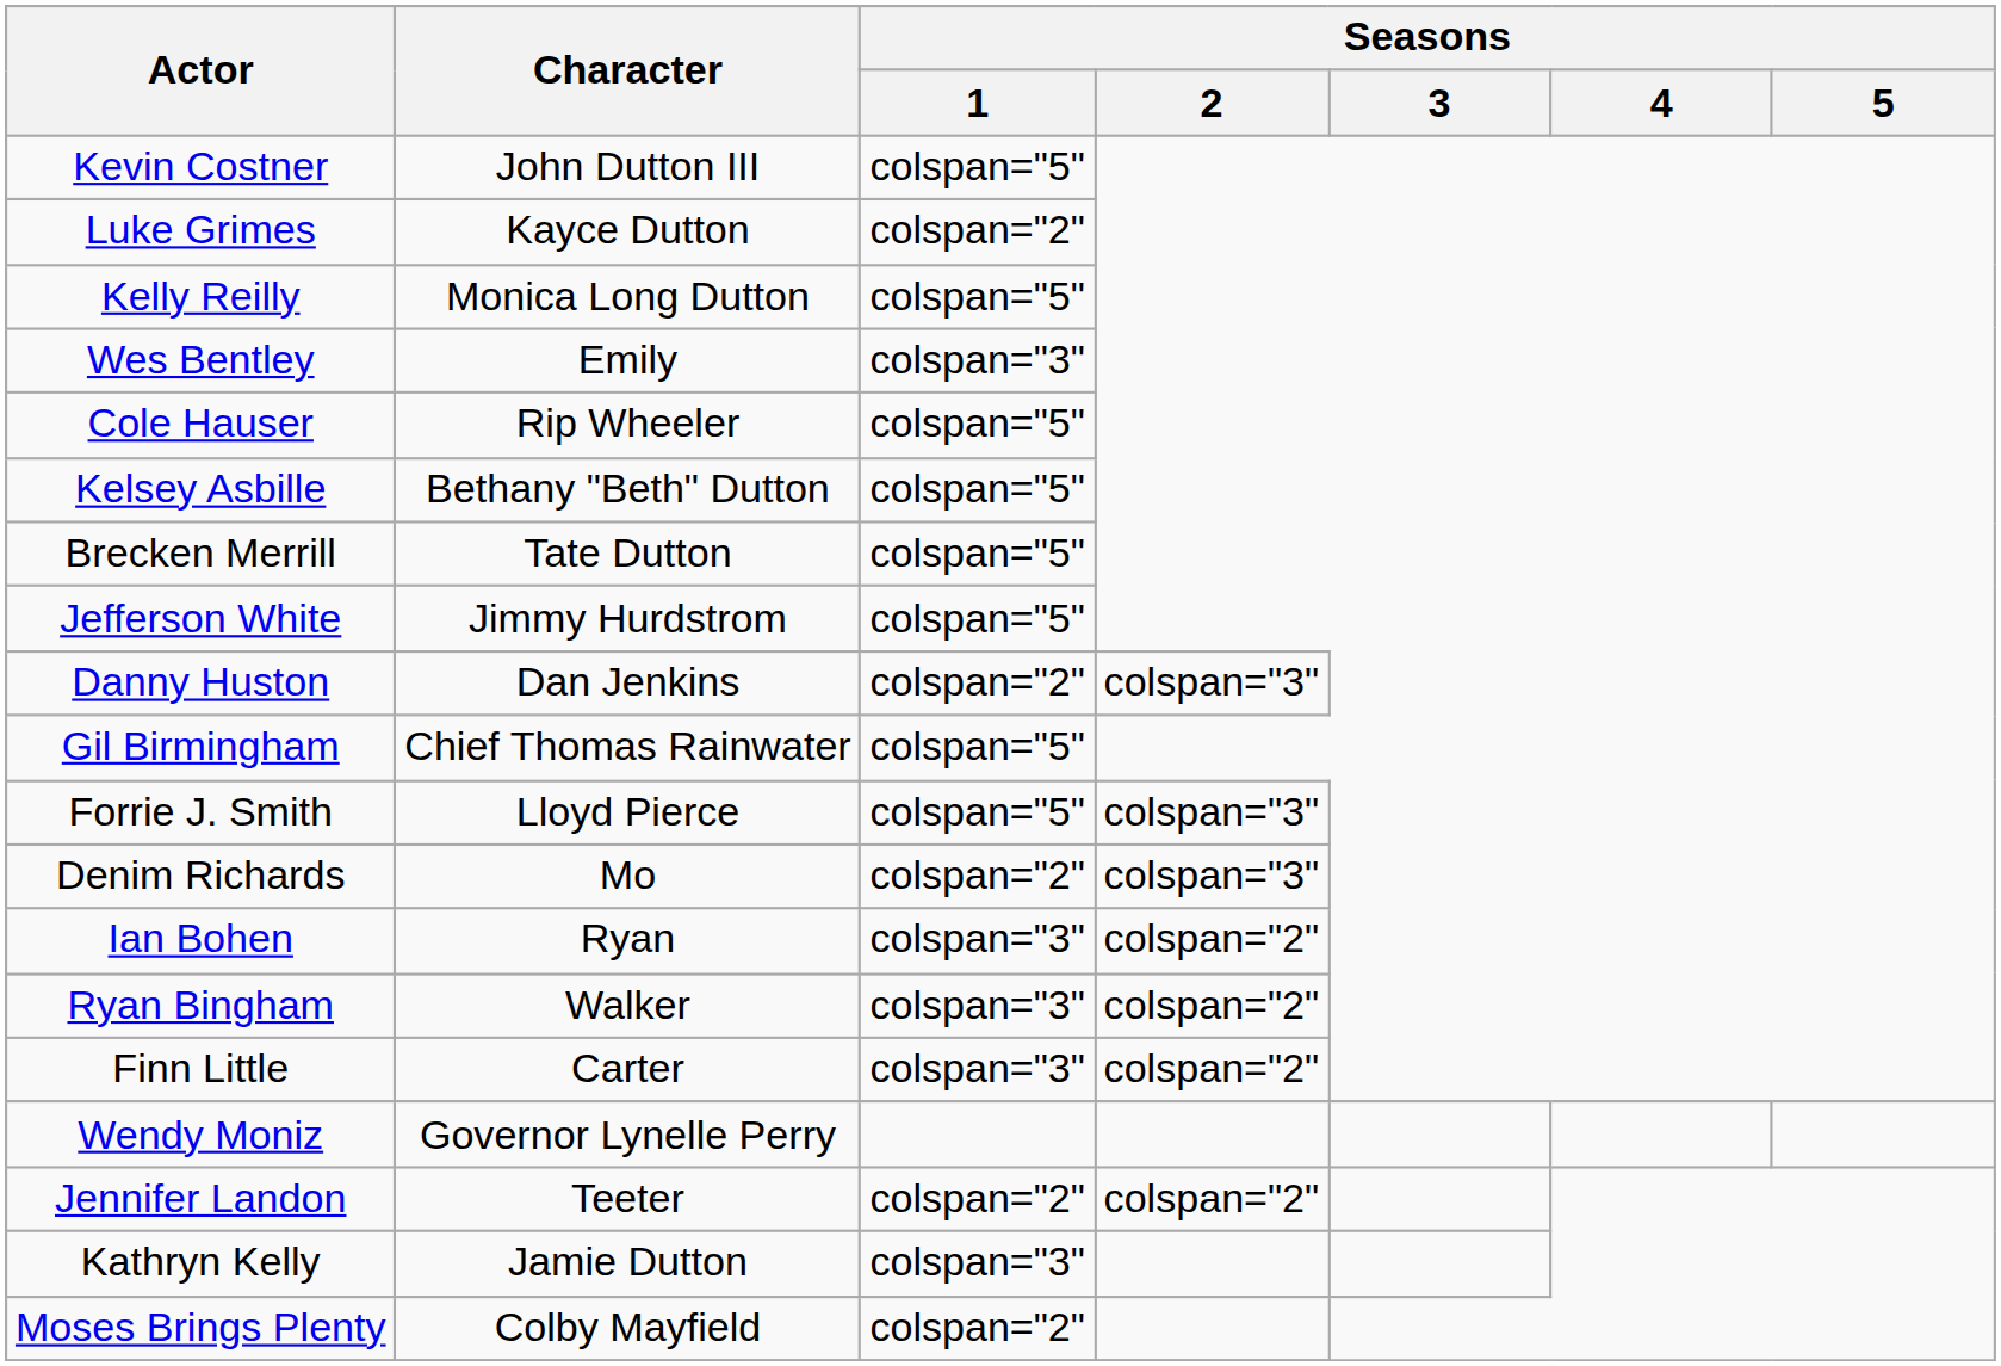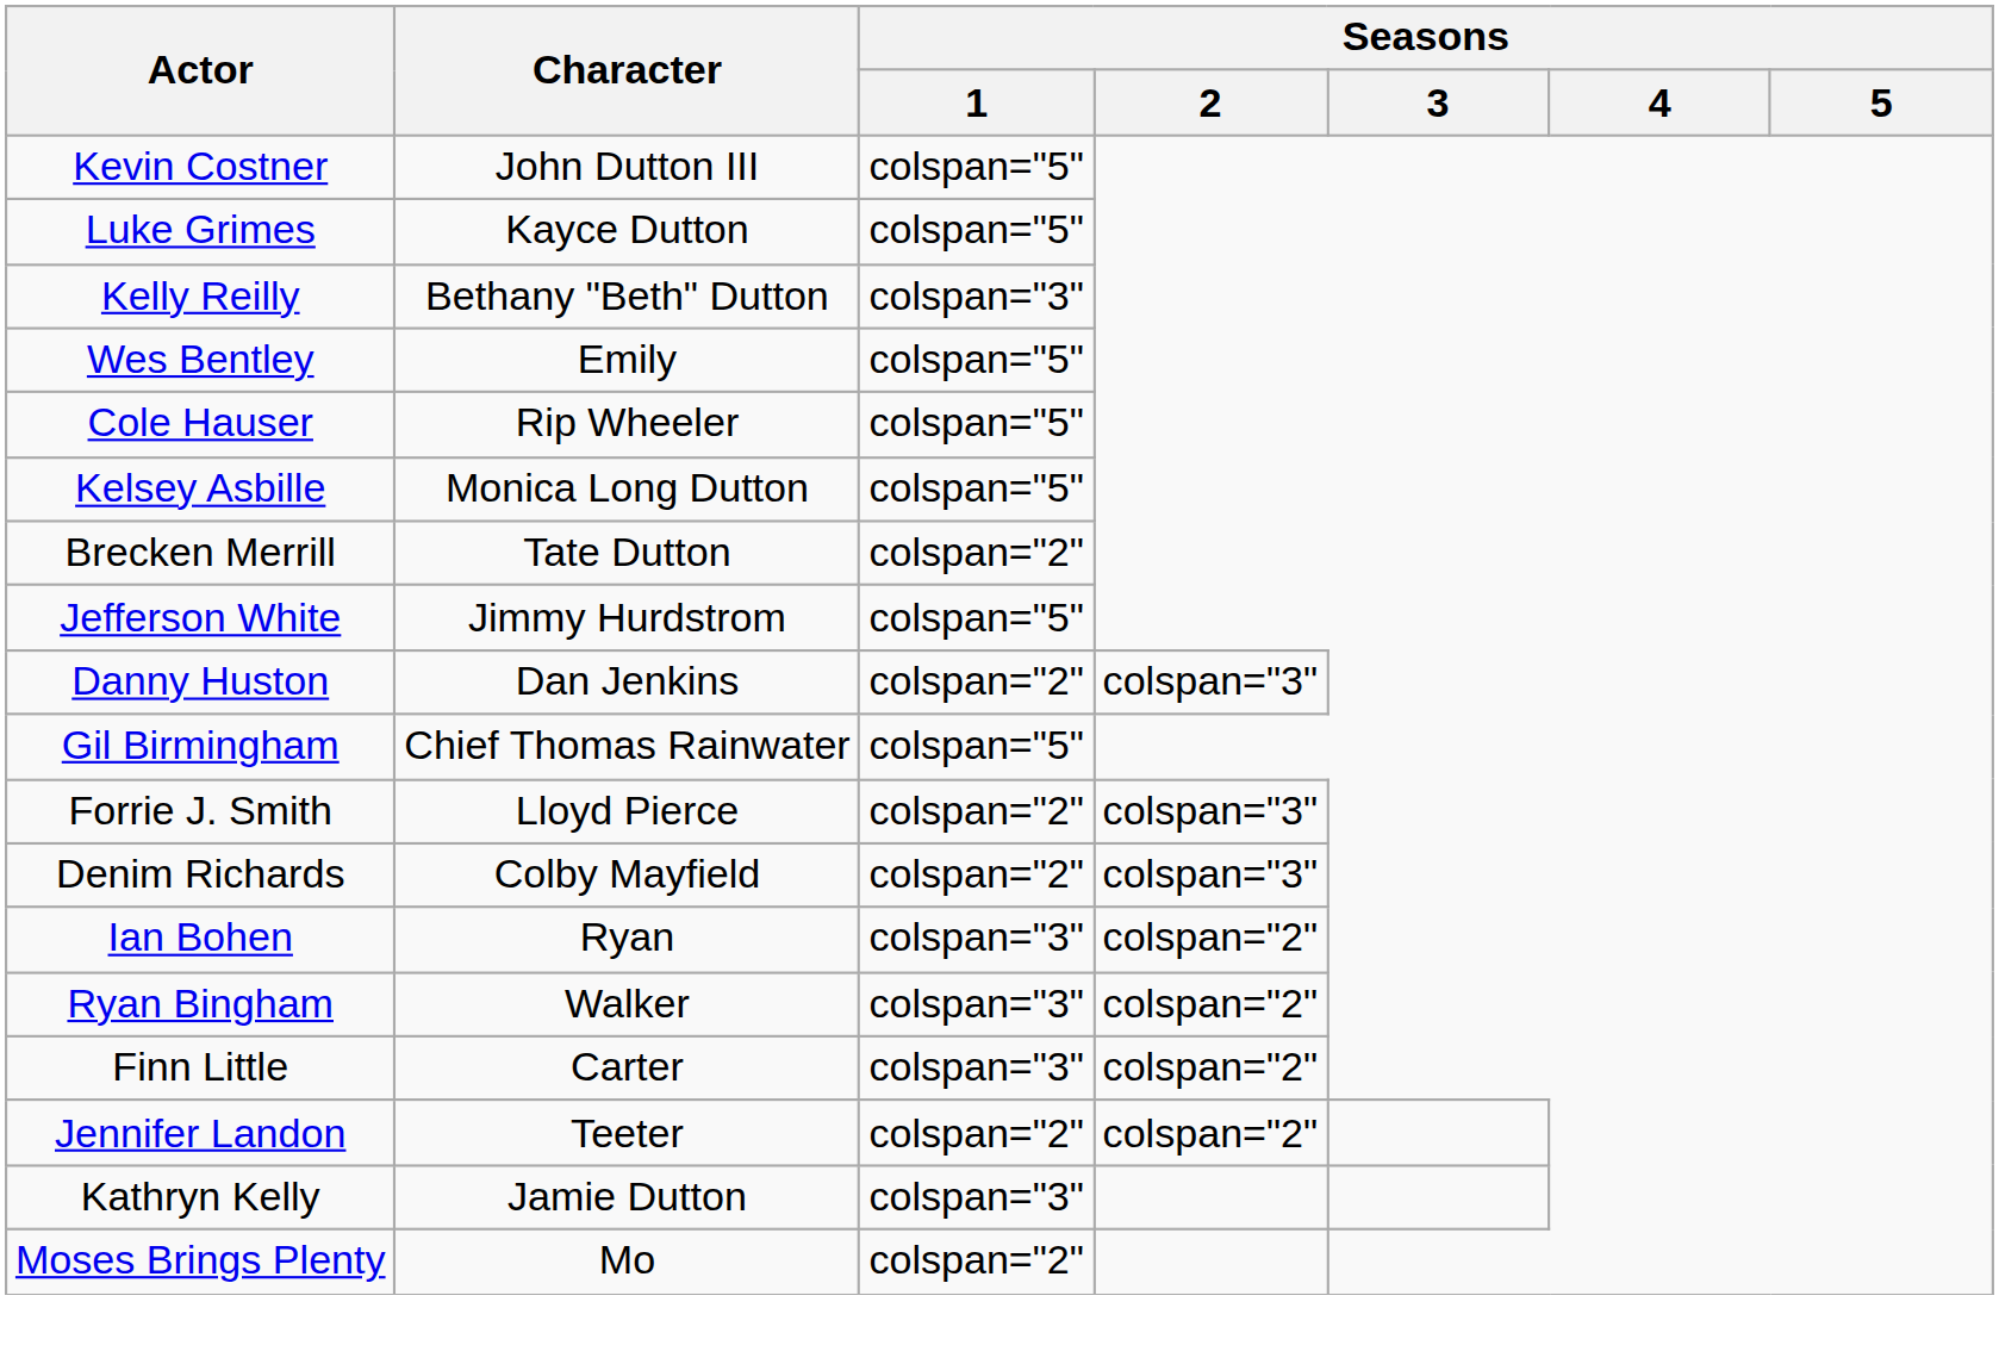Luke Grimes | Seasons / 1: colspan="2" -> colspan="5"
Kelly Reilly | Character: Monica Long Dutton -> Bethany "Beth" Dutton
Kelly Reilly | Seasons / 1: colspan="5" -> colspan="3"
Wes Bentley | Seasons / 1: colspan="3" -> colspan="5"
Kelsey Asbille | Character: Bethany "Beth" Dutton -> Monica Long Dutton
Brecken Merrill | Seasons / 1: colspan="5" -> colspan="2"
Forrie J. Smith | Seasons / 1: colspan="5" -> colspan="2"
Denim Richards | Character: Mo -> Colby Mayfield
- row: Wendy Moniz | Governor Lynelle Perry
Moses Brings Plenty | Character: Colby Mayfield -> Mo
